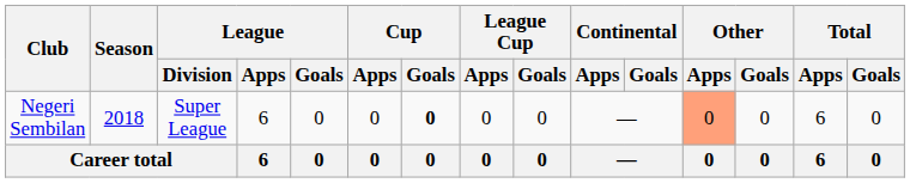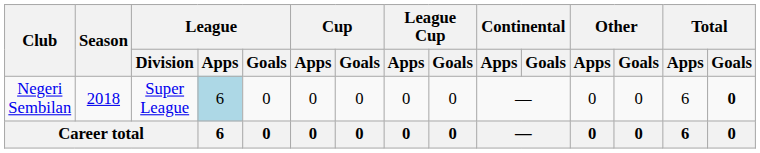Negeri Sembilan | League / Apps: no background -> lightblue background
Negeri Sembilan | Cup / Goals: bold -> normal
Negeri Sembilan | Other / Apps: lightsalmon background -> no background
Negeri Sembilan | Total / Goals: normal -> bold
